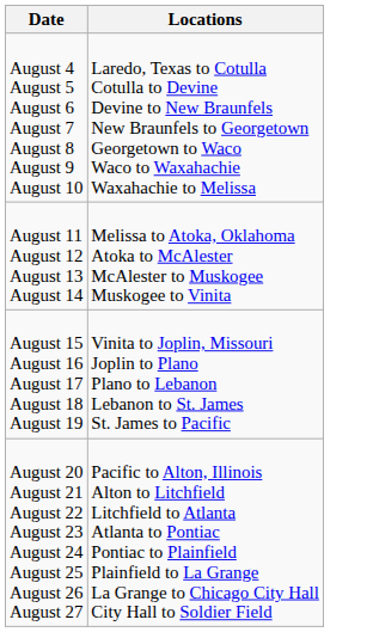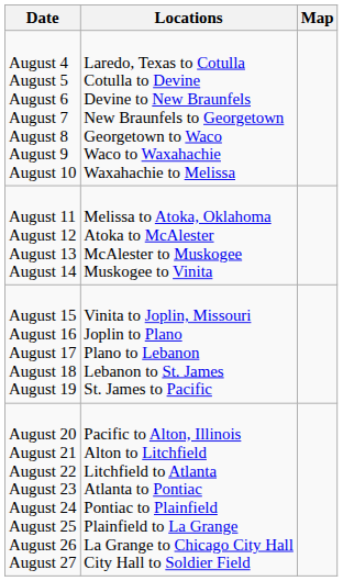+ column: Map
